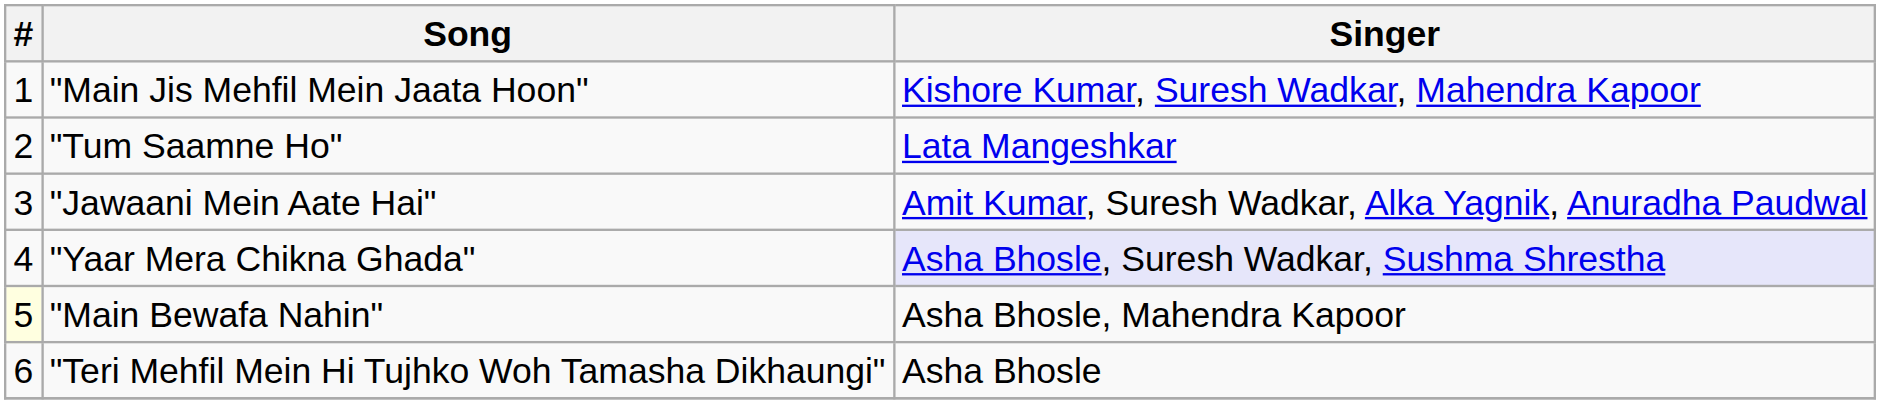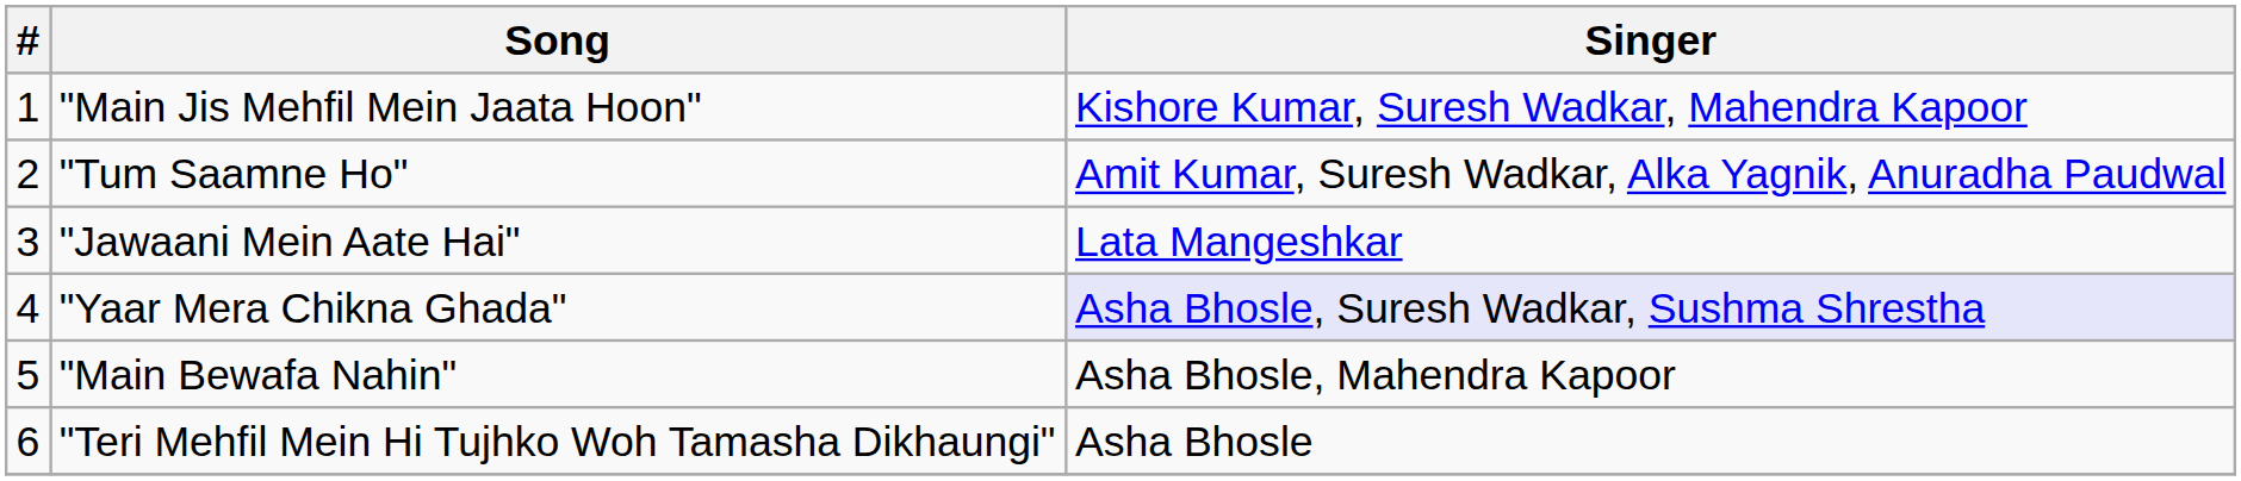"Tum Saamne Ho" | Singer: Lata Mangeshkar -> Amit Kumar, Suresh Wadkar, Alka Yagnik, Anuradha Paudwal
"Jawaani Mein Aate Hai" | Singer: Amit Kumar, Suresh Wadkar, Alka Yagnik, Anuradha Paudwal -> Lata Mangeshkar
"Main Bewafa Nahin" | #: lightyellow background -> no background
